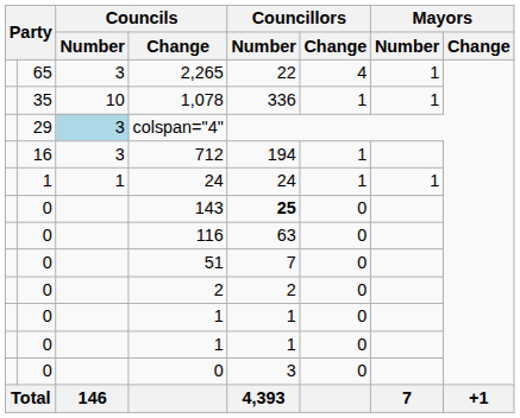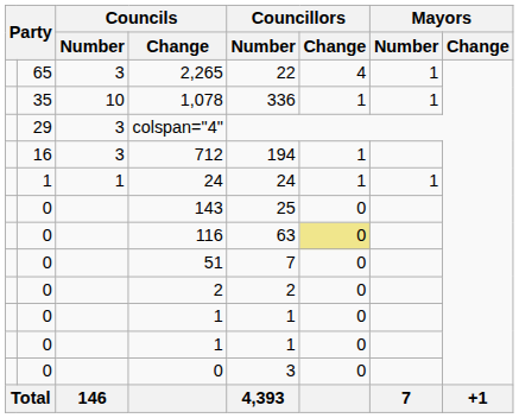colspan="4" | Councils / Number: lightblue background -> no background
143 | Councillors / Number: bold -> normal
116 | Councillors / Change: no background -> khaki background
